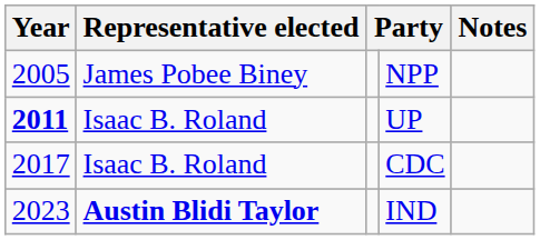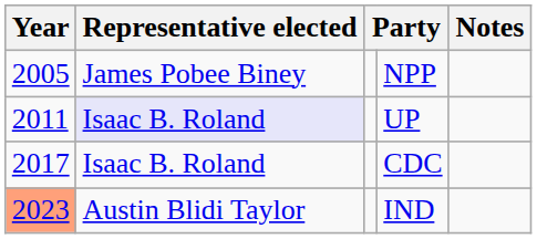UP | Year: bold -> normal
UP | Representative elected: no background -> lavender background
IND | Year: no background -> lightsalmon background
IND | Representative elected: bold -> normal
